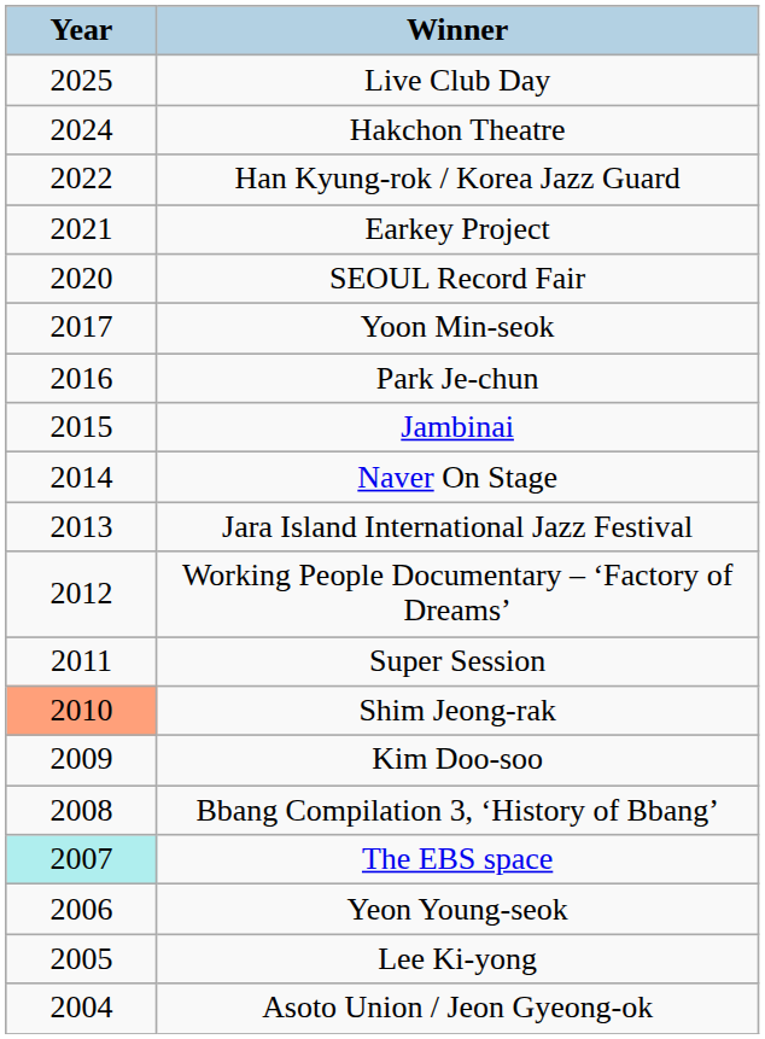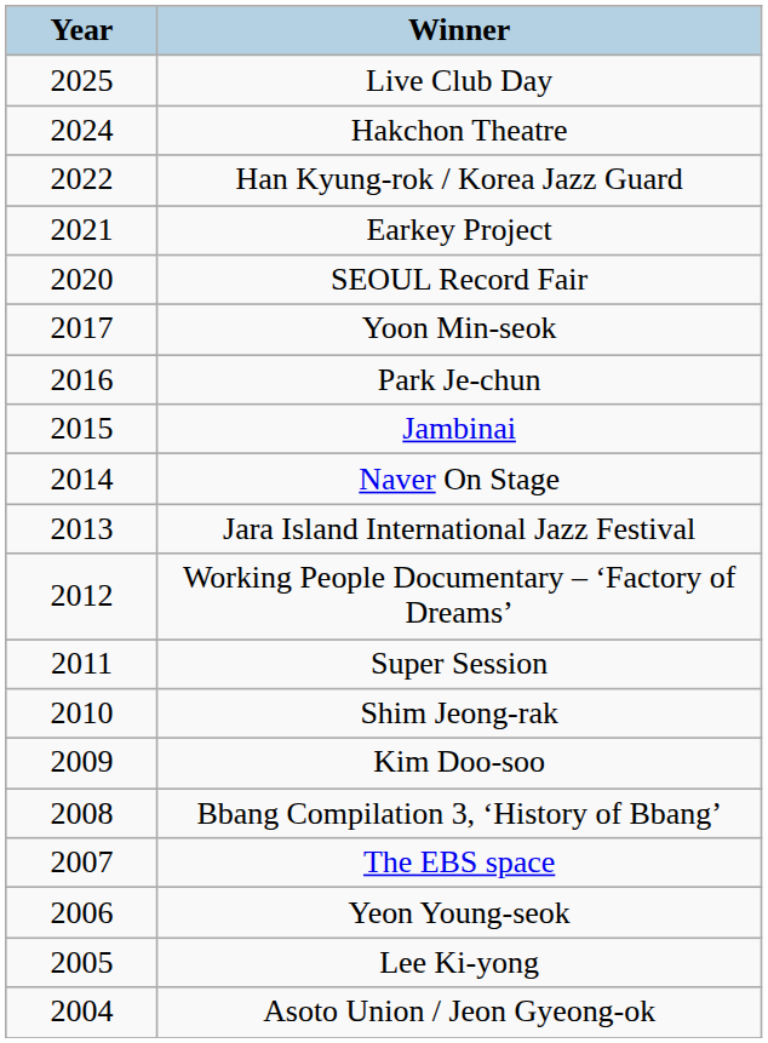Shim Jeong-rak | Year: lightsalmon background -> no background
The EBS space | Year: paleturquoise background -> no background
